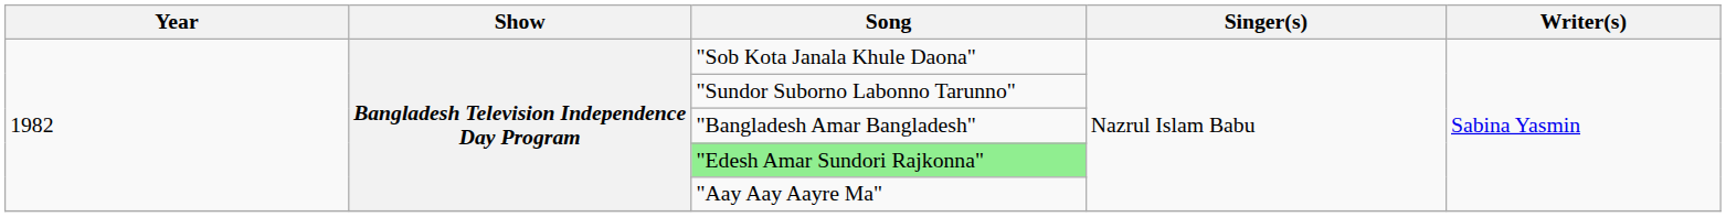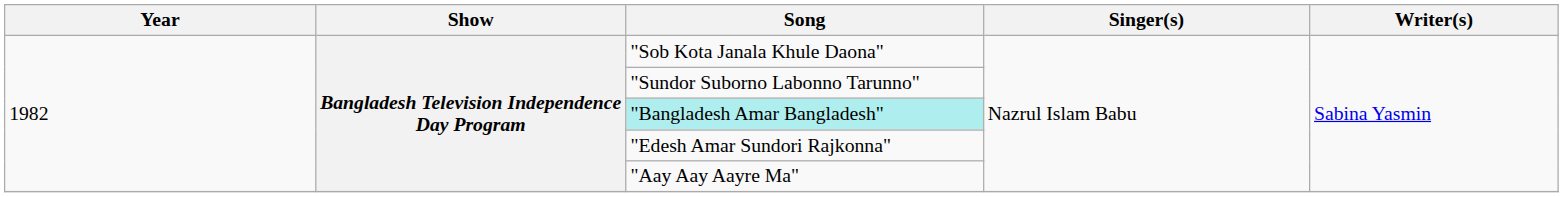"Bangladesh Amar Bangladesh" | Song: no background -> paleturquoise background
"Edesh Amar Sundori Rajkonna" | Song: lightgreen background -> no background
